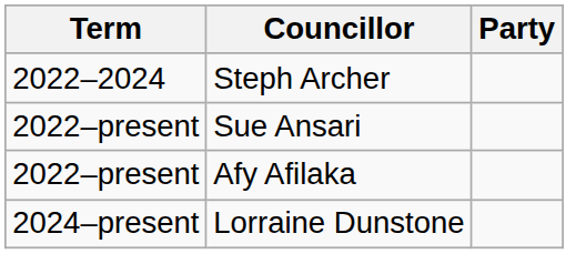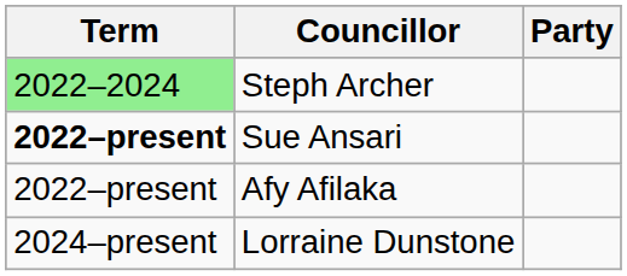Steph Archer | Term: no background -> lightgreen background
Sue Ansari | Term: normal -> bold
